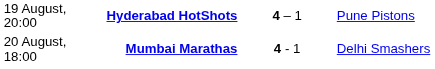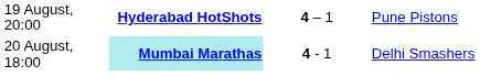20 August, 18:00 | column 2: no background -> paleturquoise background
